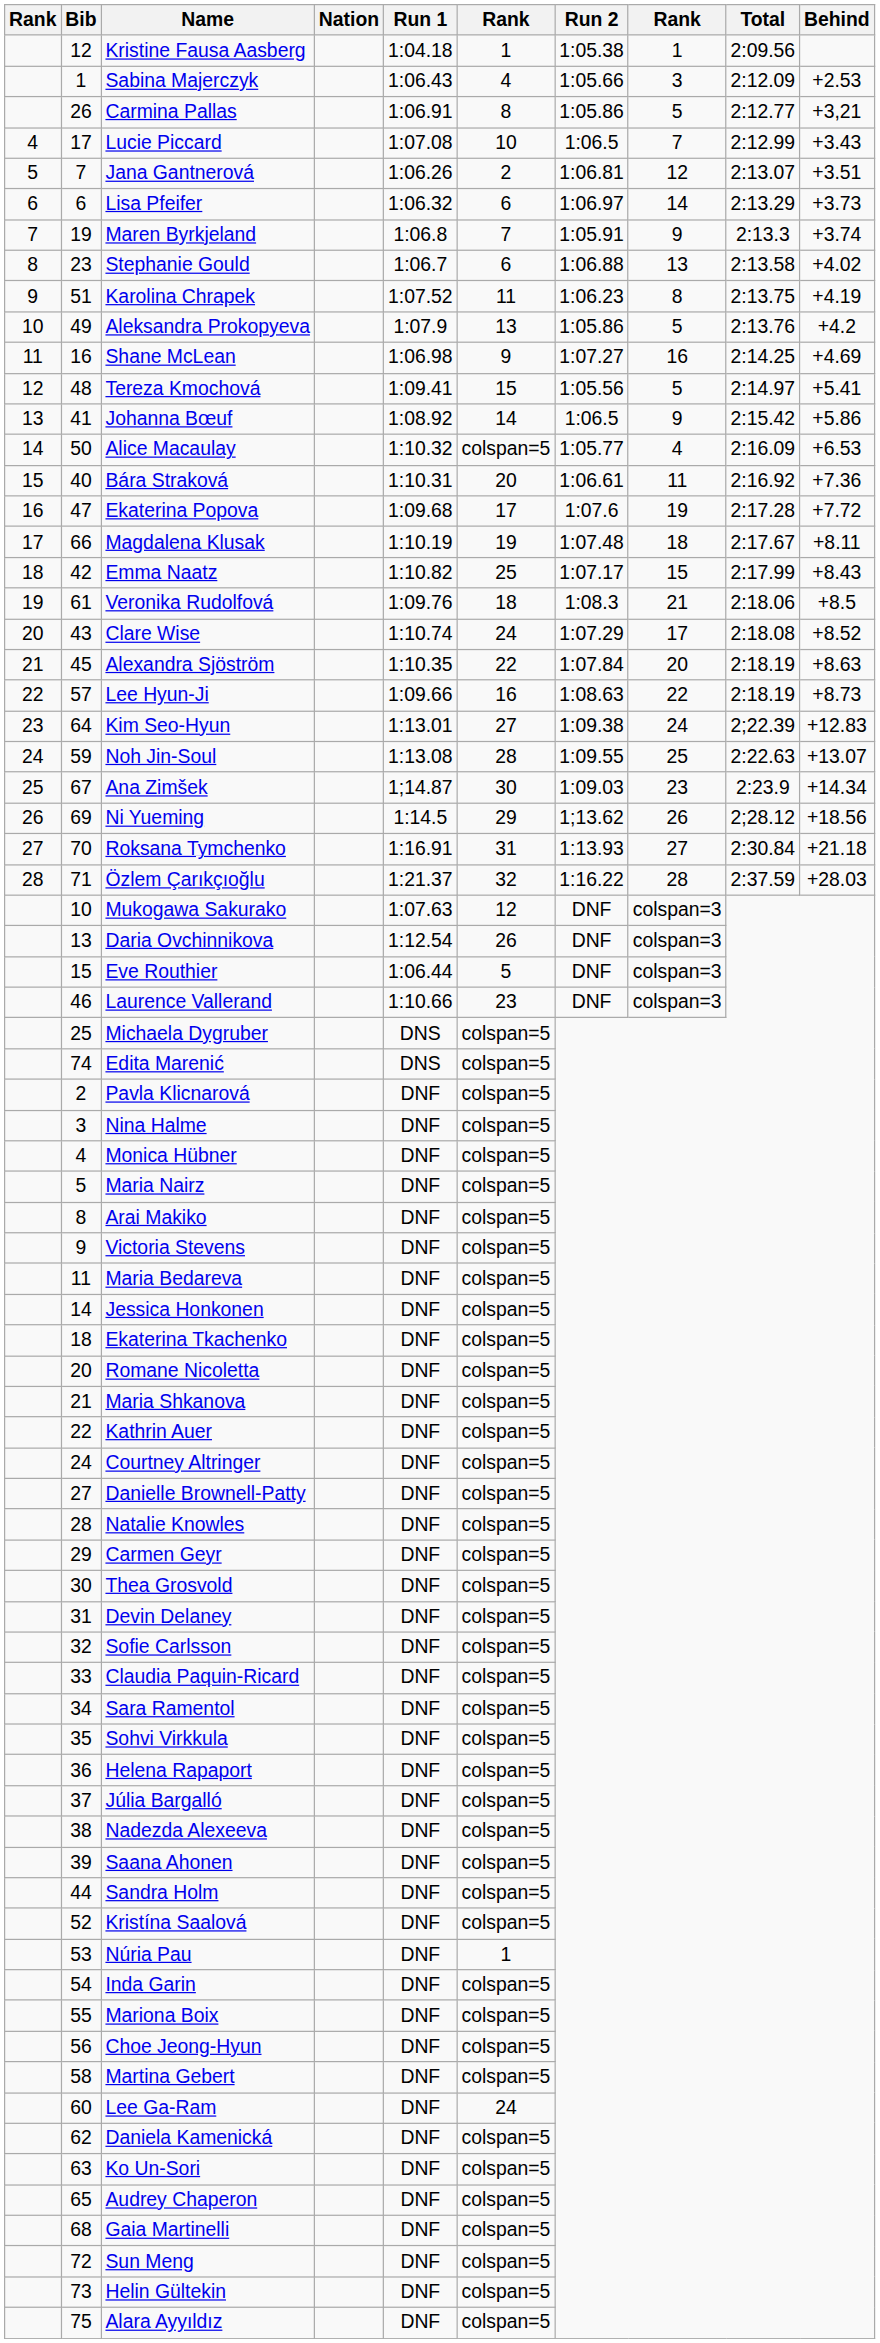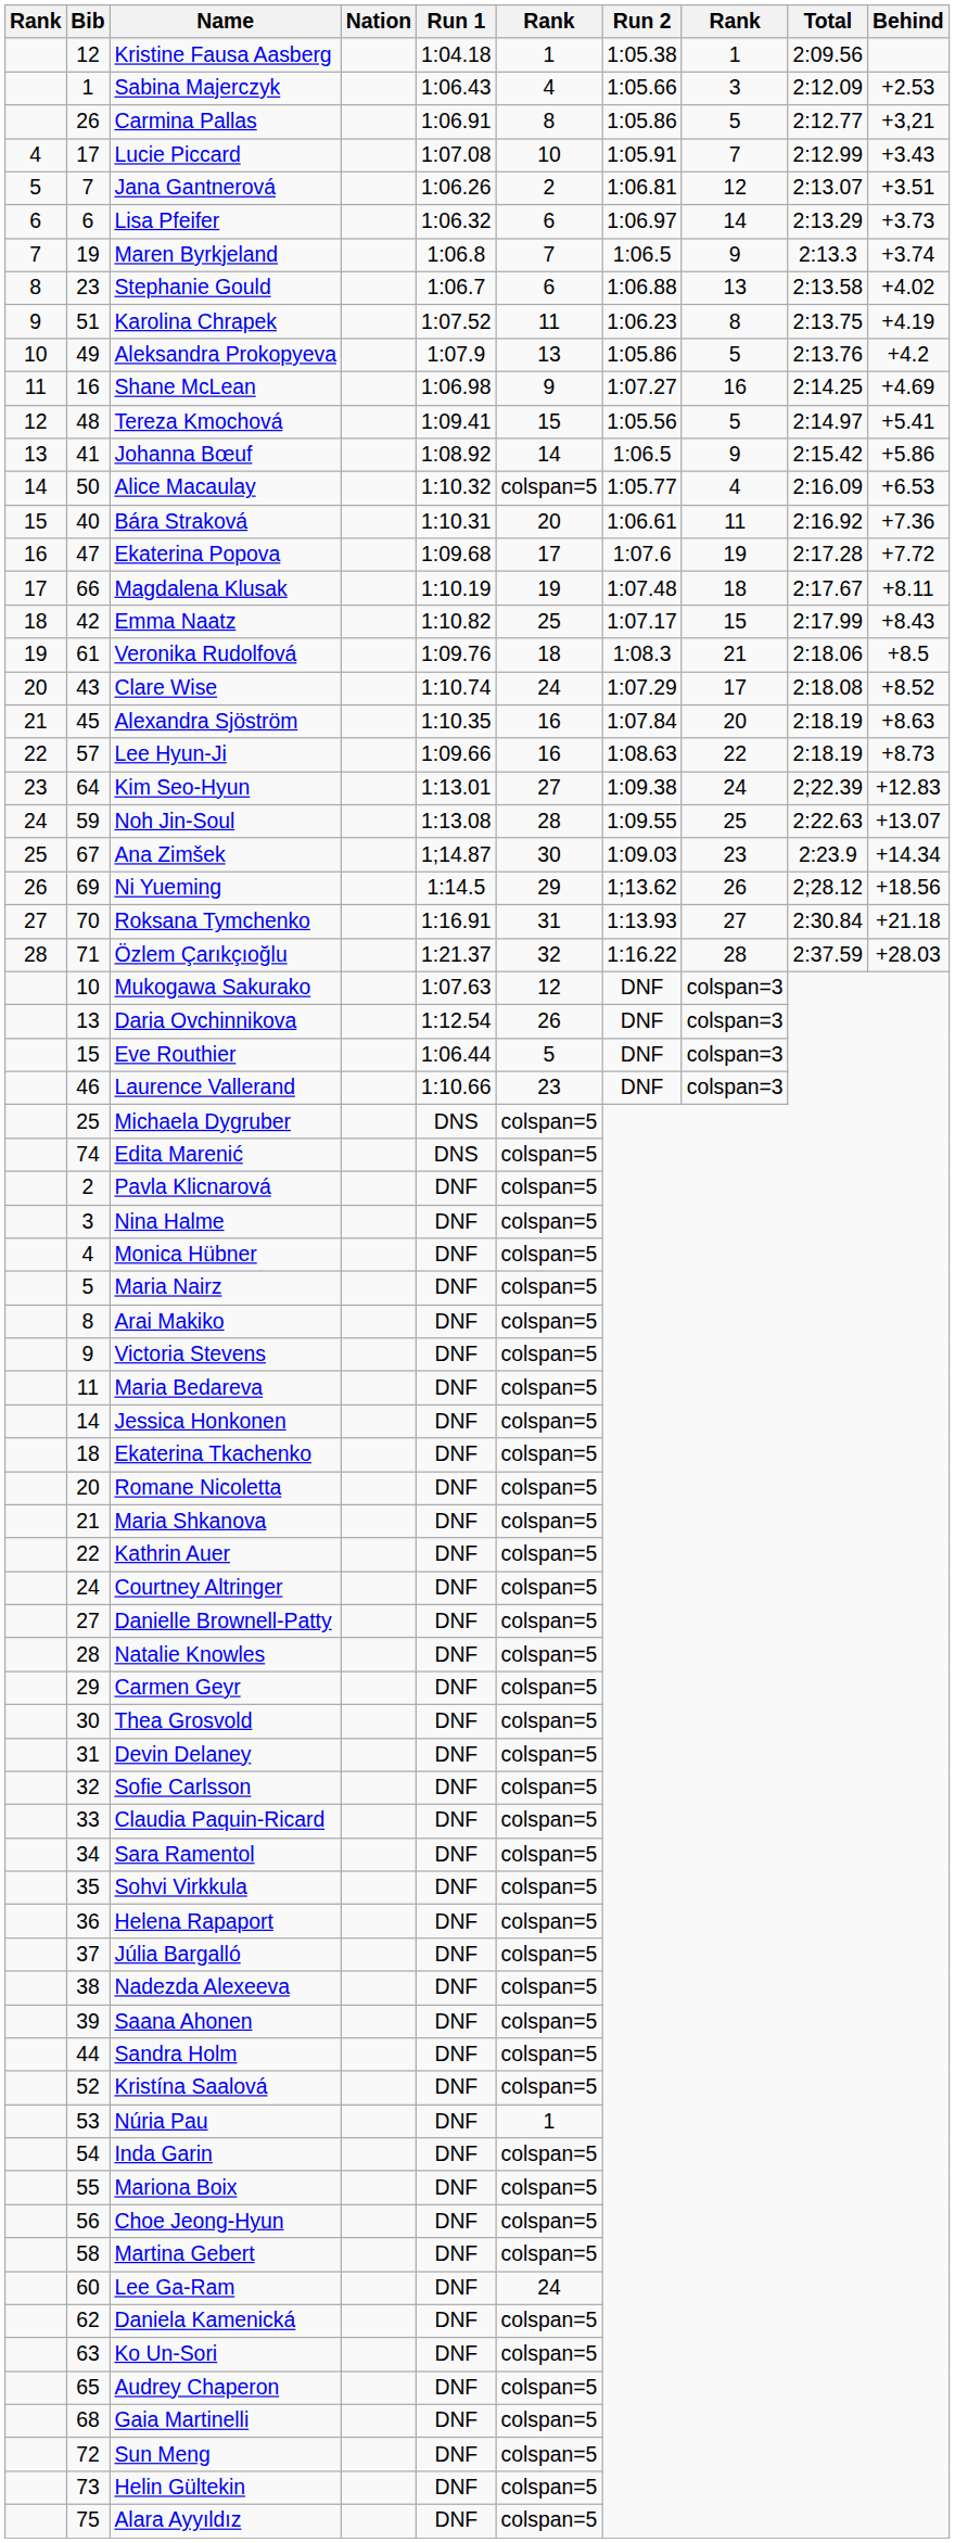Lucie Piccard | Run 2: 1:06.5 -> 1:05.91
Maren Byrkjeland | Run 2: 1:05.91 -> 1:06.5
Alexandra Sjöström | column 6: 22 -> 16
